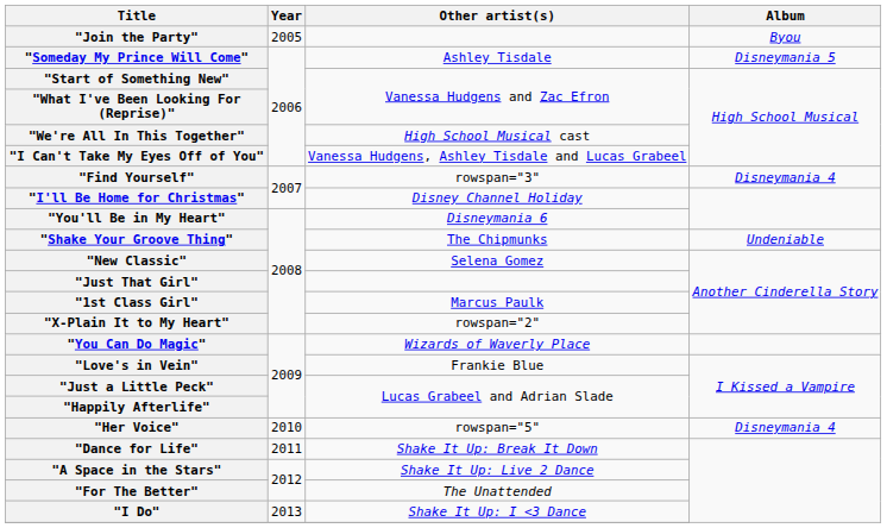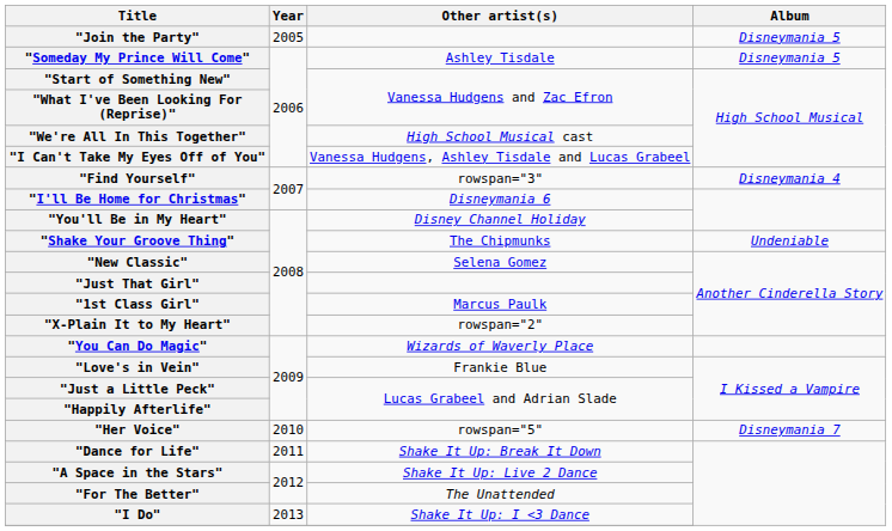"Join the Party" | Album: Byou -> Disneymania 5
"I'll Be Home for Christmas" | Other artist(s): Disney Channel Holiday -> Disneymania 6
"You'll Be in My Heart" | Other artist(s): Disneymania 6 -> Disney Channel Holiday
"Her Voice" | Album: Disneymania 4 -> Disneymania 7
